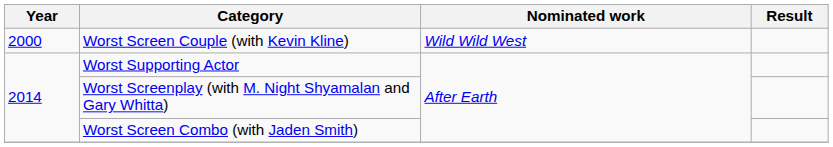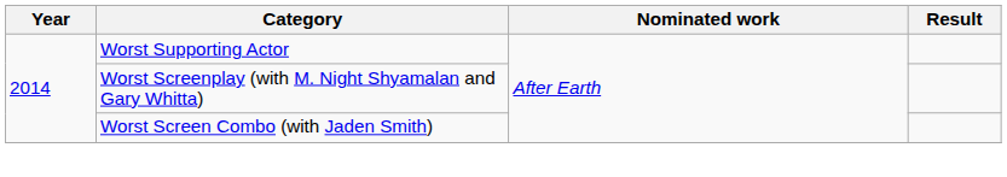- row: 2000 | Worst Screen Couple (with Kevin Kline) | Wild Wild West
